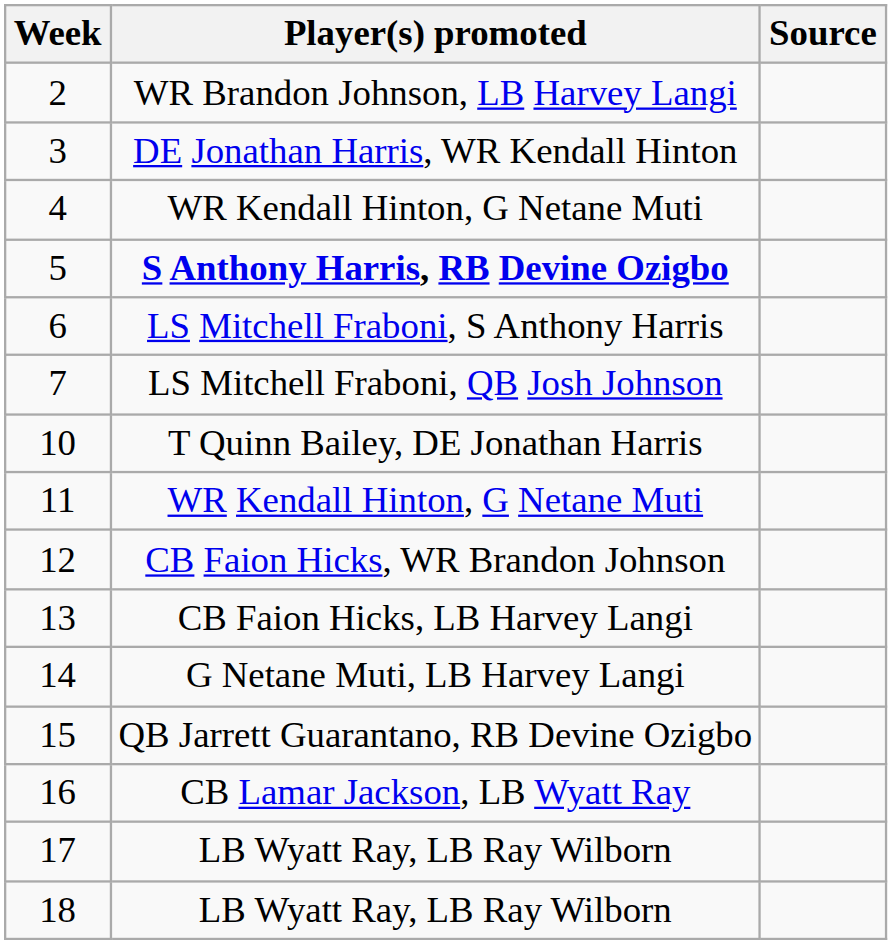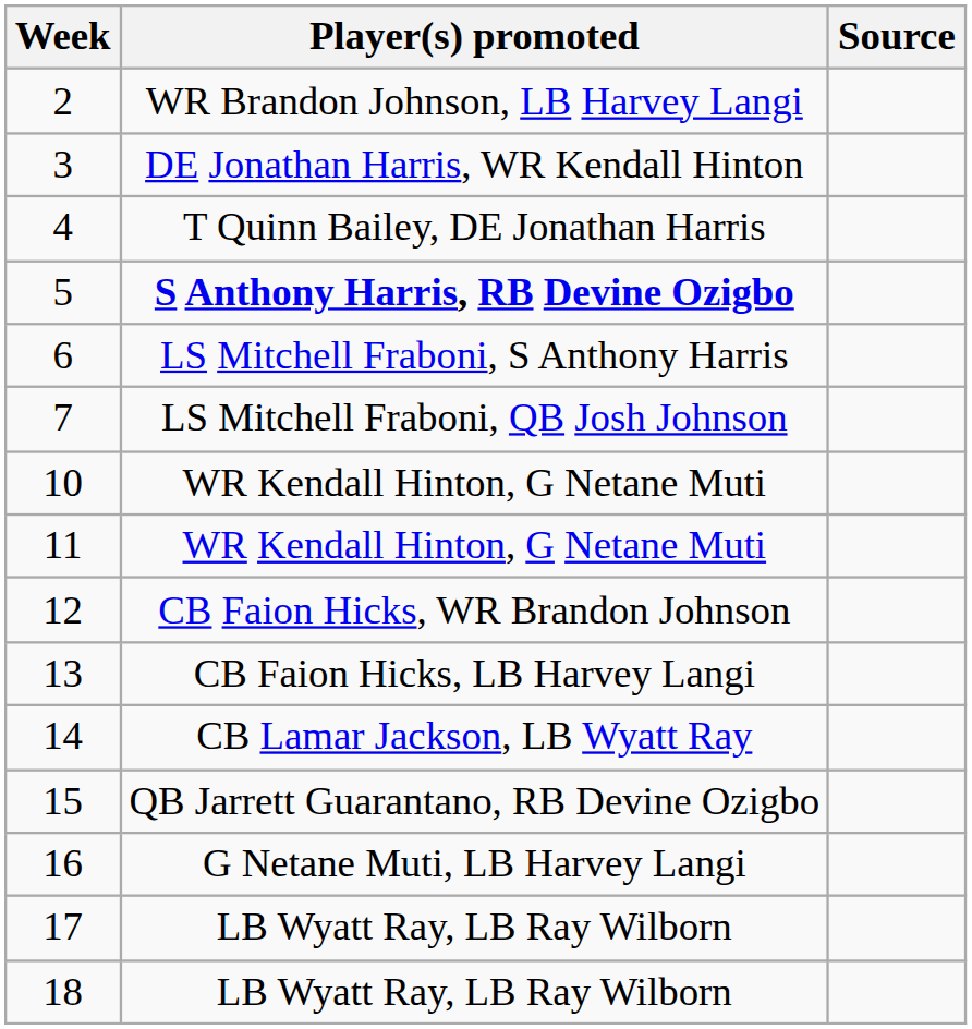4 | Player(s) promoted: WR Kendall Hinton, G Netane Muti -> T Quinn Bailey, DE Jonathan Harris
10 | Player(s) promoted: T Quinn Bailey, DE Jonathan Harris -> WR Kendall Hinton, G Netane Muti
14 | Player(s) promoted: G Netane Muti, LB Harvey Langi -> CB Lamar Jackson, LB Wyatt Ray
16 | Player(s) promoted: CB Lamar Jackson, LB Wyatt Ray -> G Netane Muti, LB Harvey Langi
